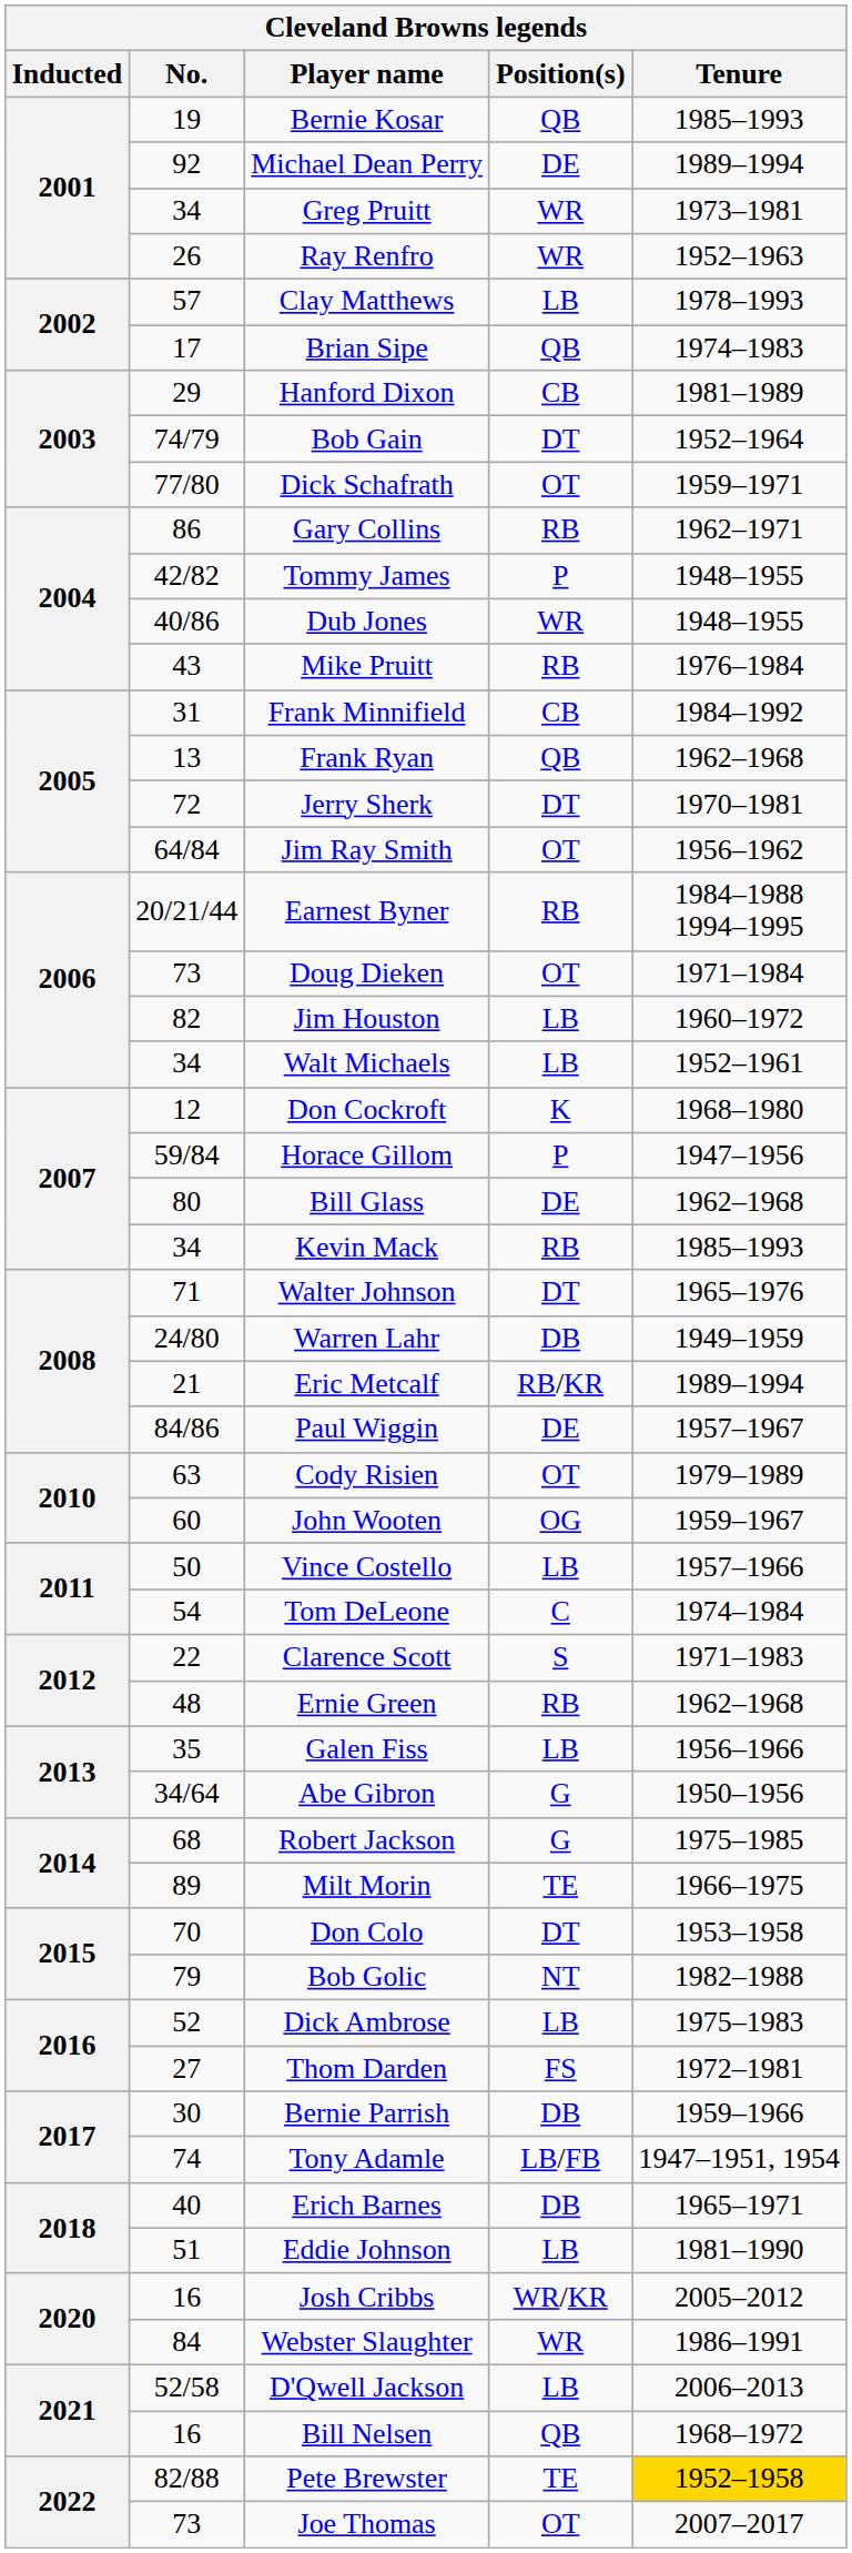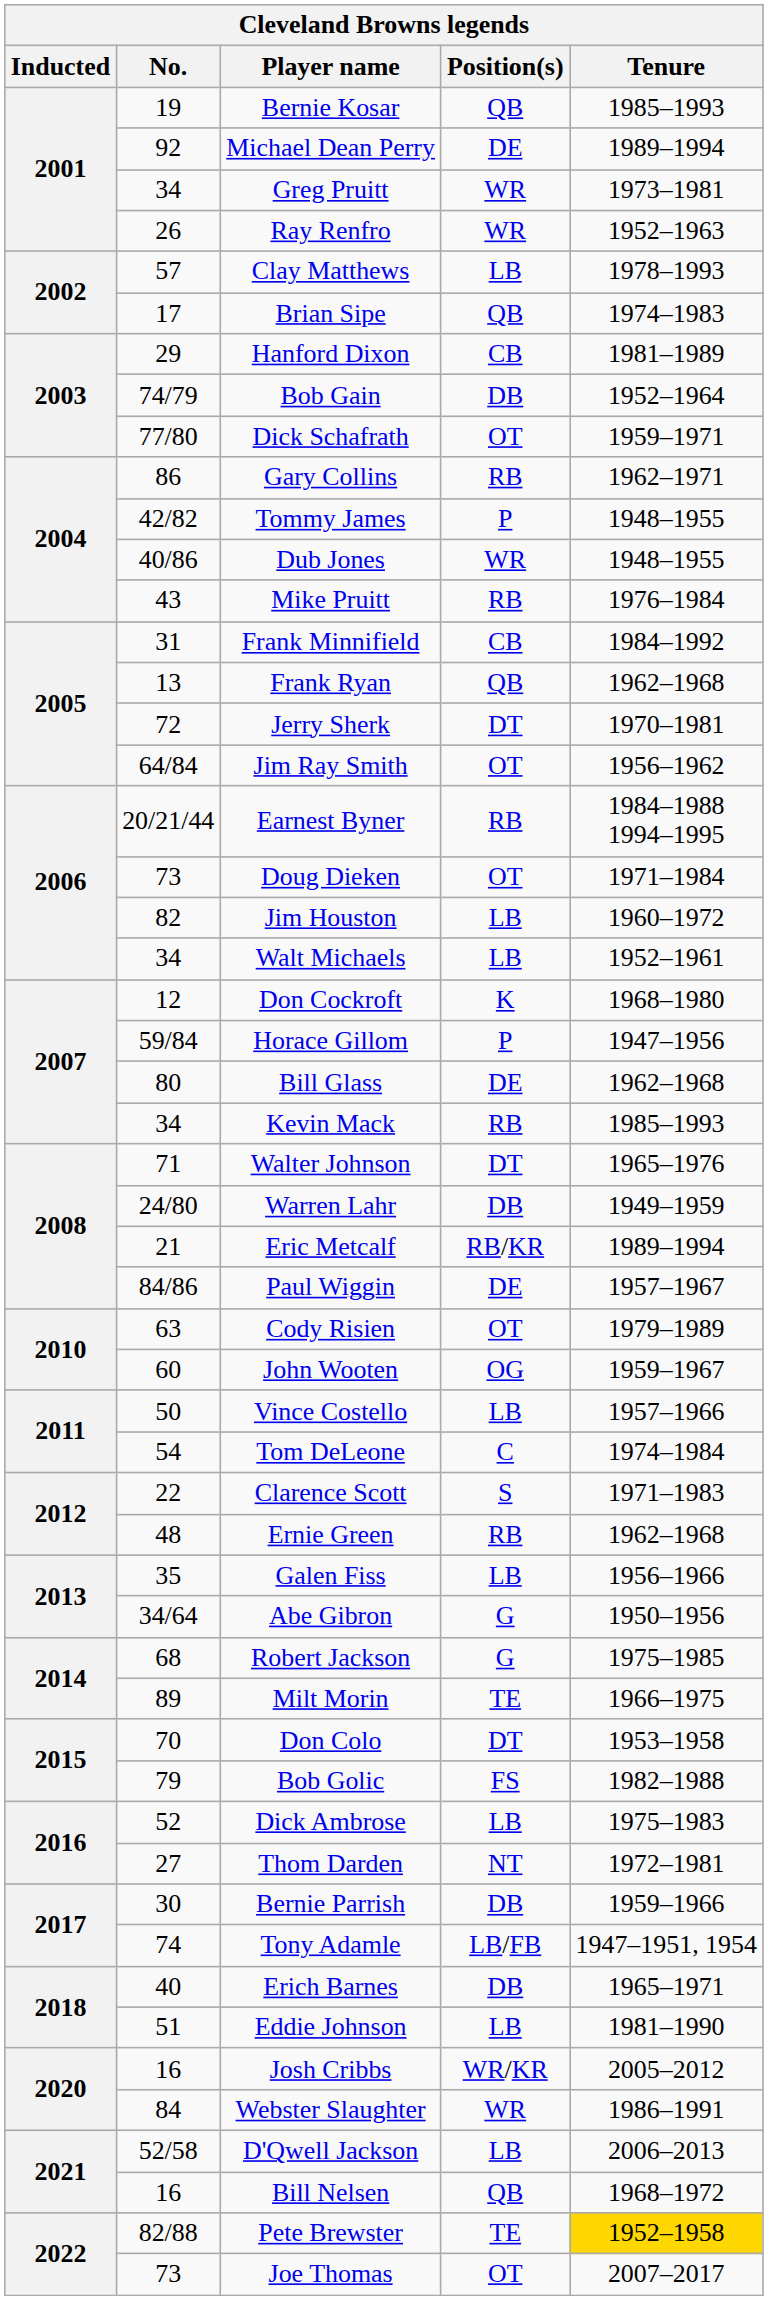Bob Gain | Position(s): DT -> DB
Bob Golic | Position(s): NT -> FS
Thom Darden | Position(s): FS -> NT
